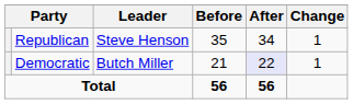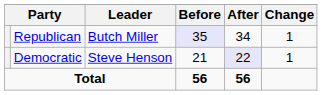Republican | Leader: Steve Henson -> Butch Miller
Republican | Before: no background -> lavender background
Democratic | Leader: Butch Miller -> Steve Henson
